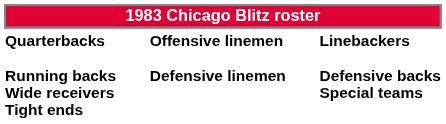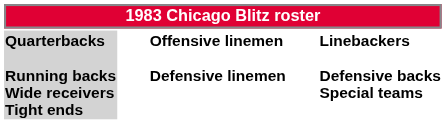Quarterbacks Running backs Wide receivers Tight ends | column 1: no background -> lightgrey background
